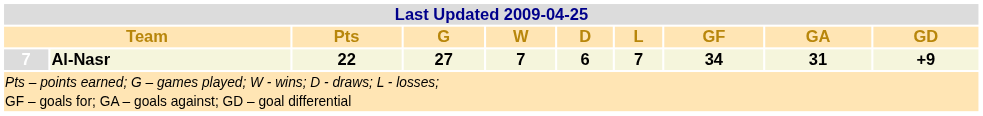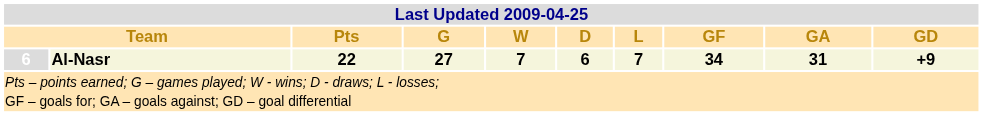row 3 | column 1: 7 -> 6
